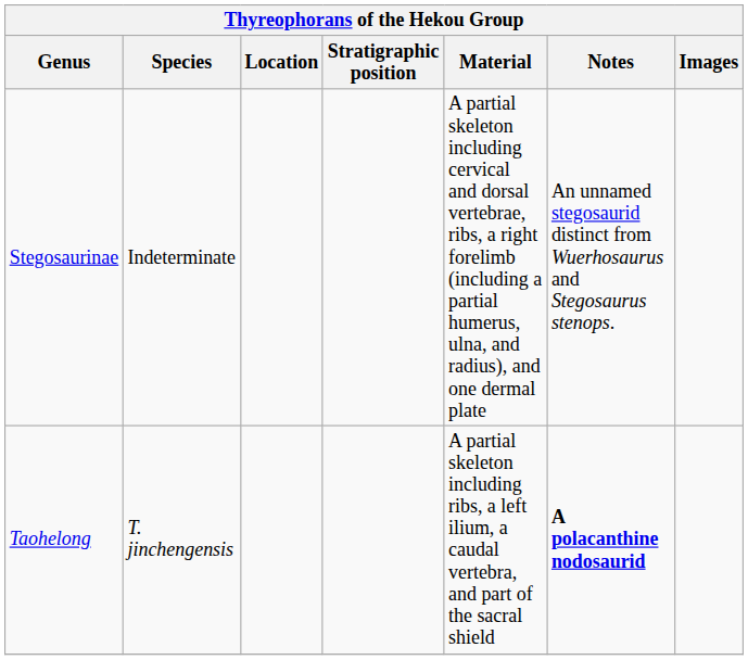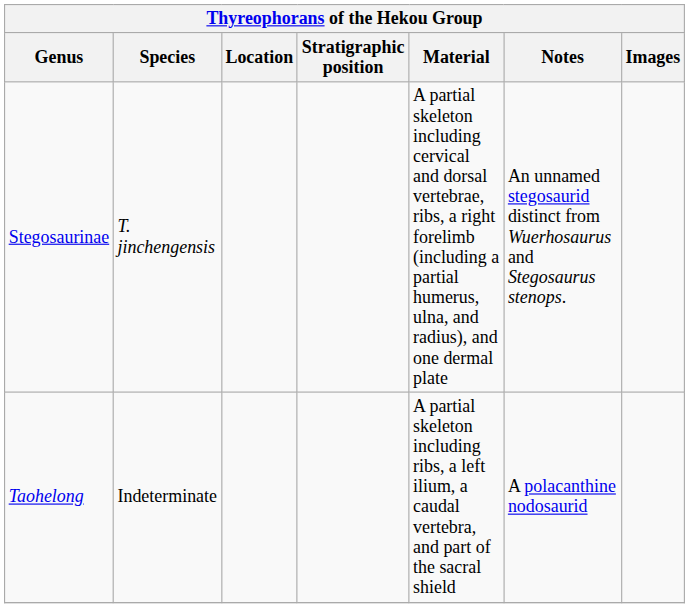Stegosaurinae | Species: Indeterminate -> T. jinchengensis
Taohelong | Species: T. jinchengensis -> Indeterminate
Taohelong | Notes: bold -> normal
